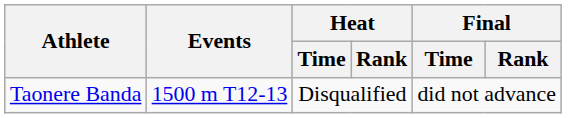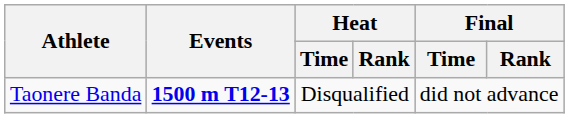Taonere Banda | Events: normal -> bold
